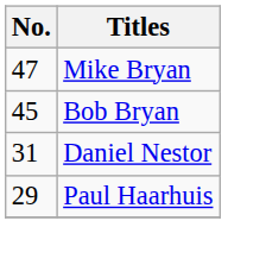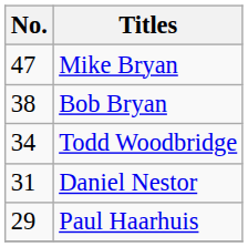Bob Bryan | No.: 45 -> 38
+ row: 34 | Todd Woodbridge
